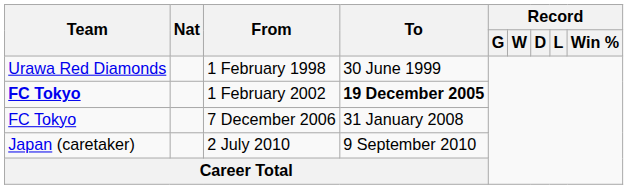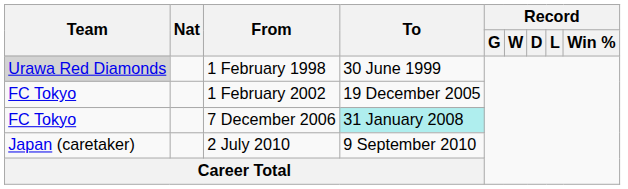1 February 1998 | Team: no background -> lightgrey background
1 February 2002 | Team: bold -> normal
1 February 2002 | To: bold -> normal
7 December 2006 | To: no background -> paleturquoise background
